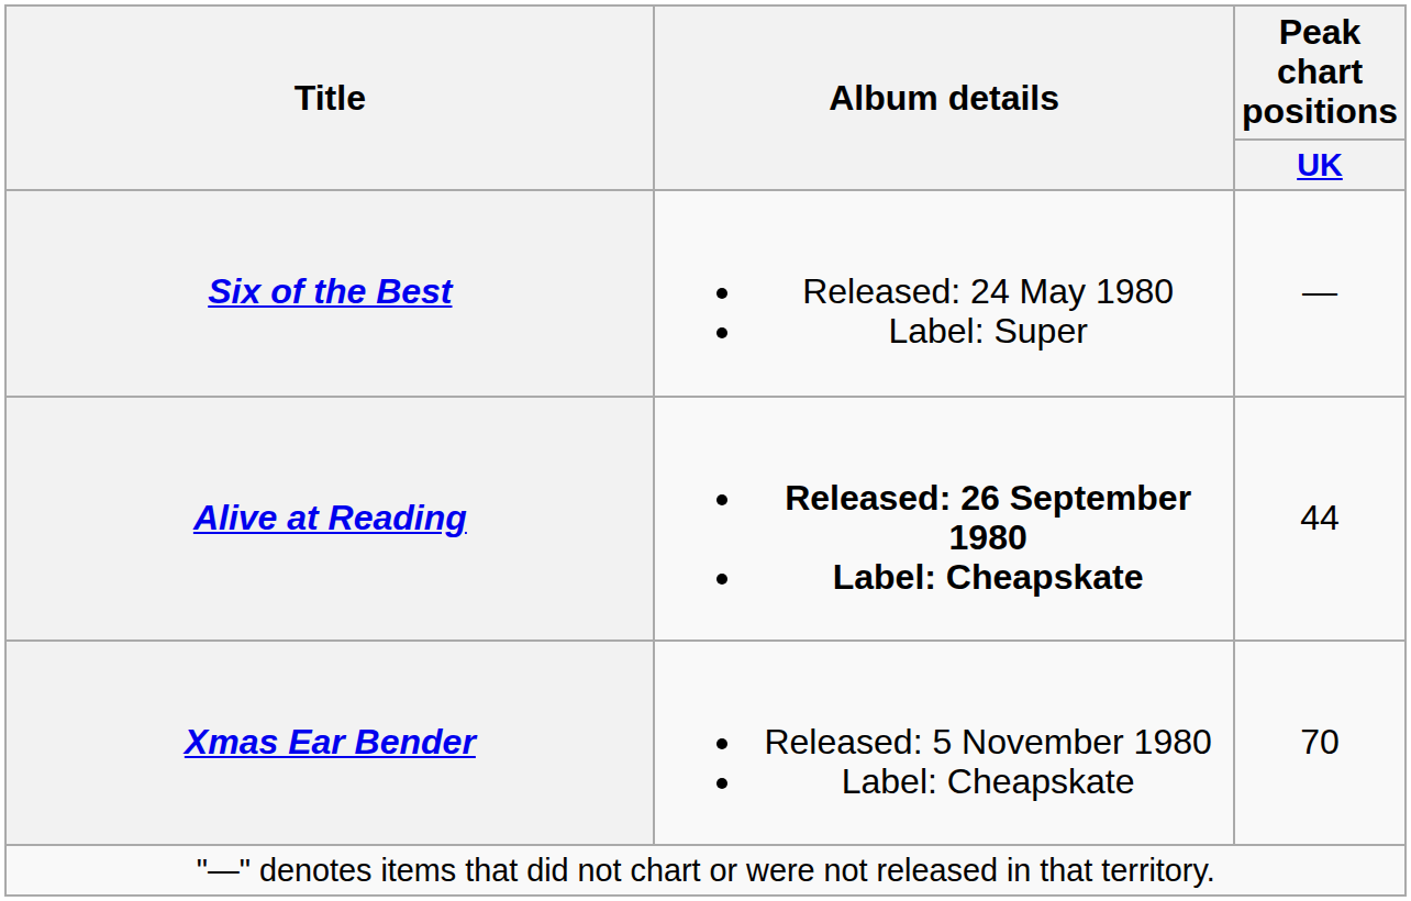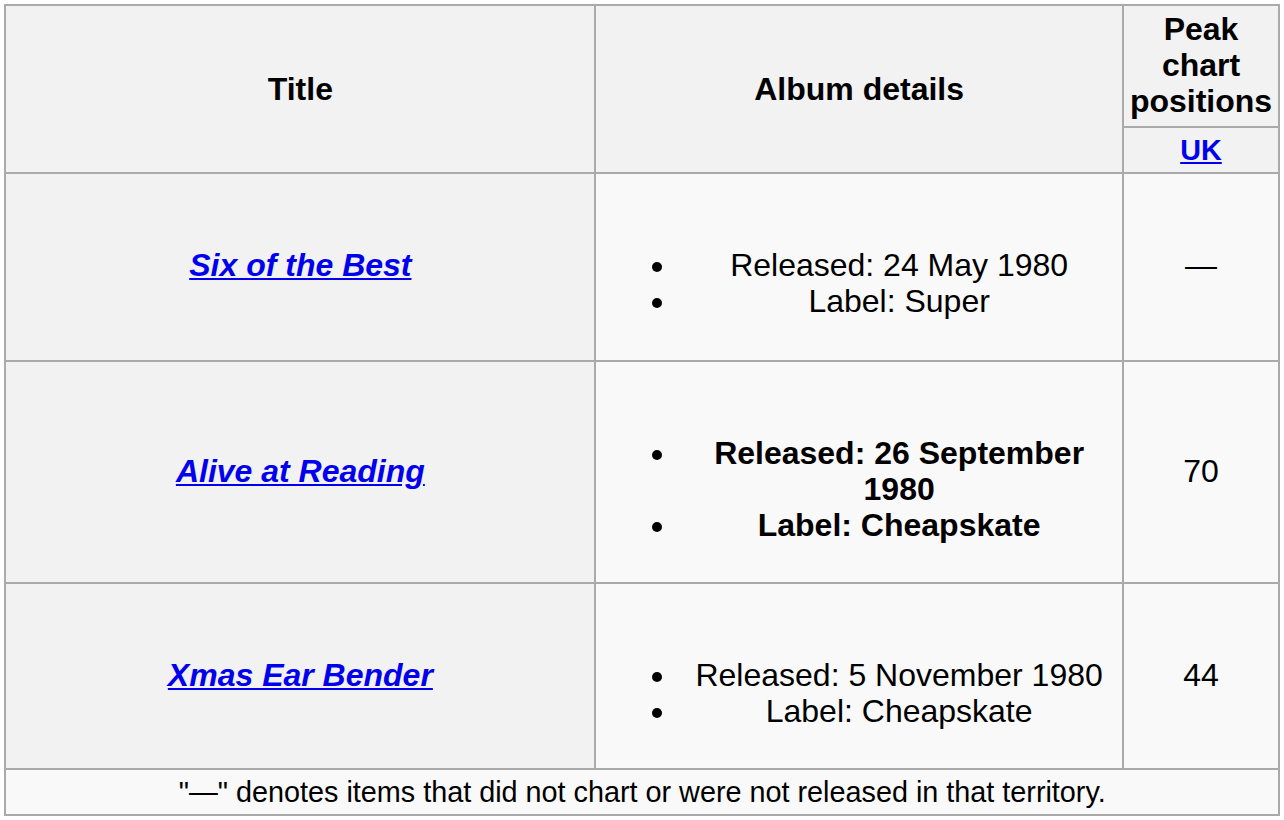Alive at Reading | Peak chart positions / UK: 44 -> 70
Xmas Ear Bender | Peak chart positions / UK: 70 -> 44
